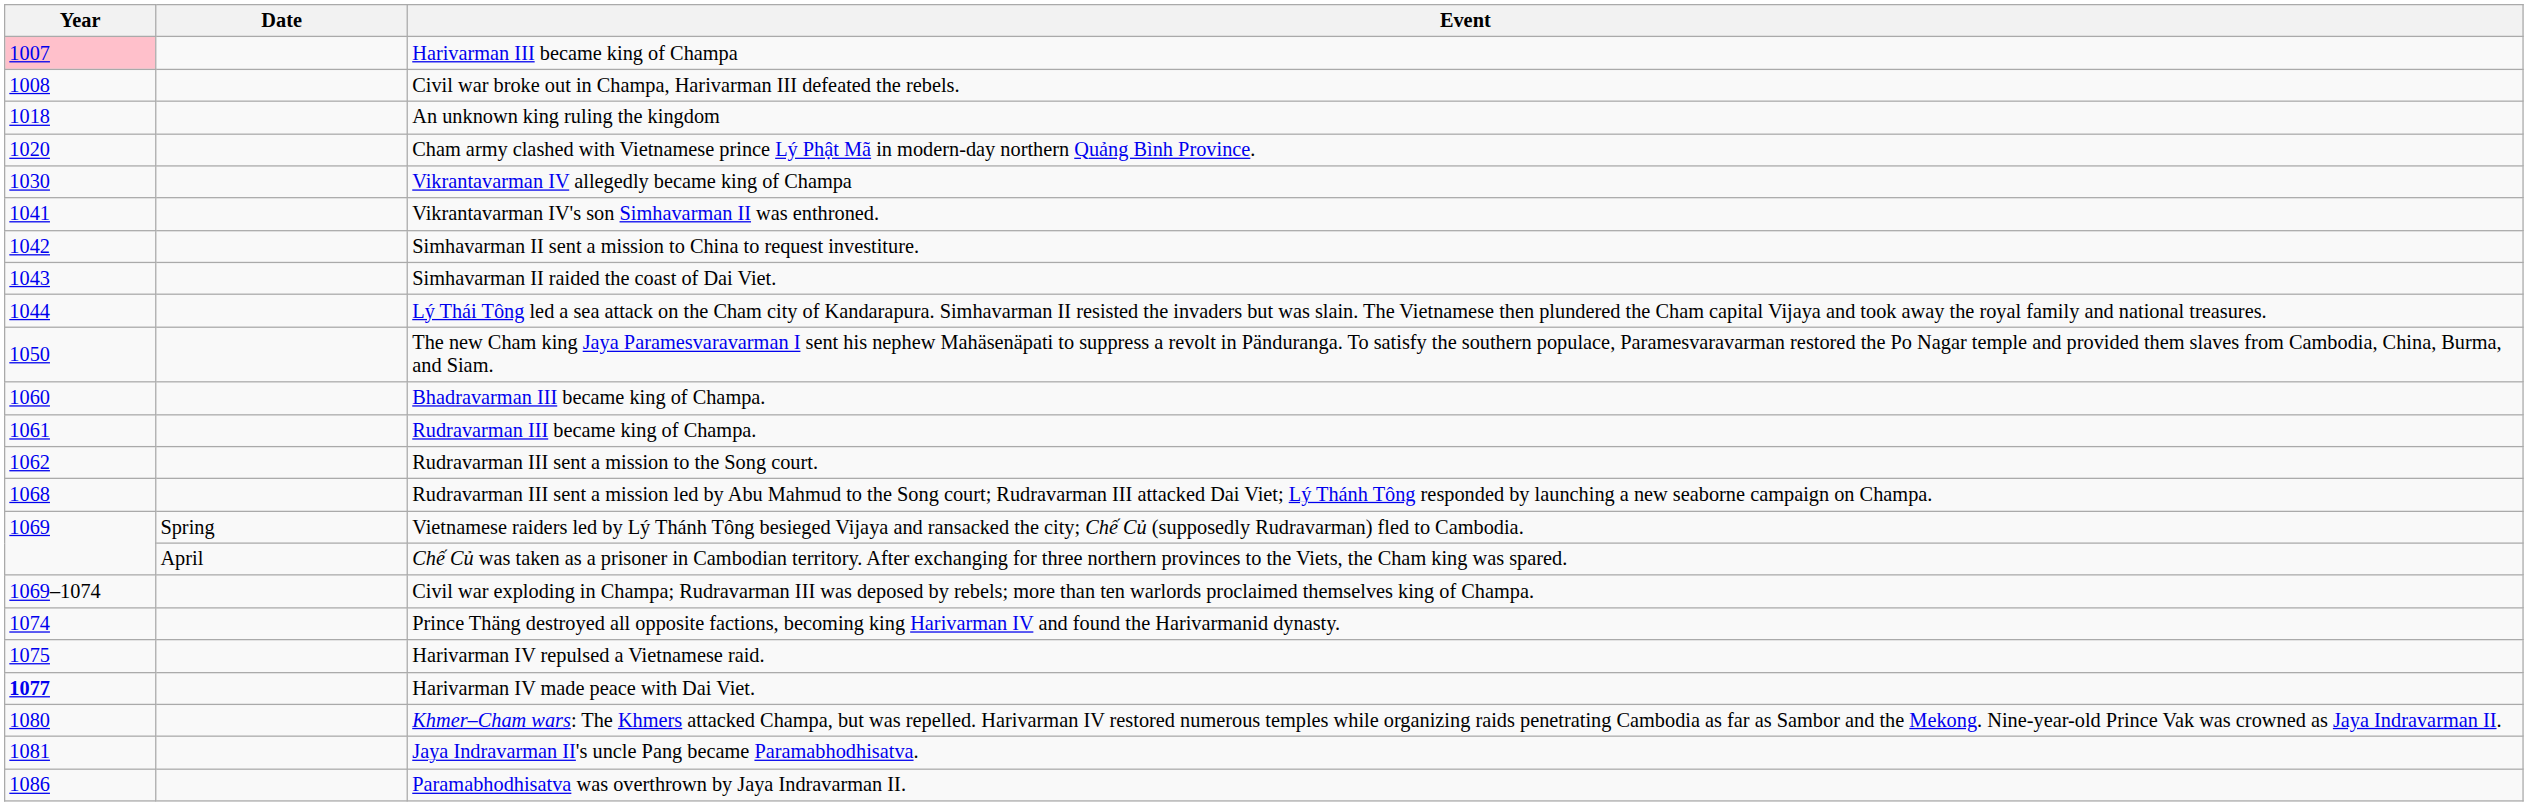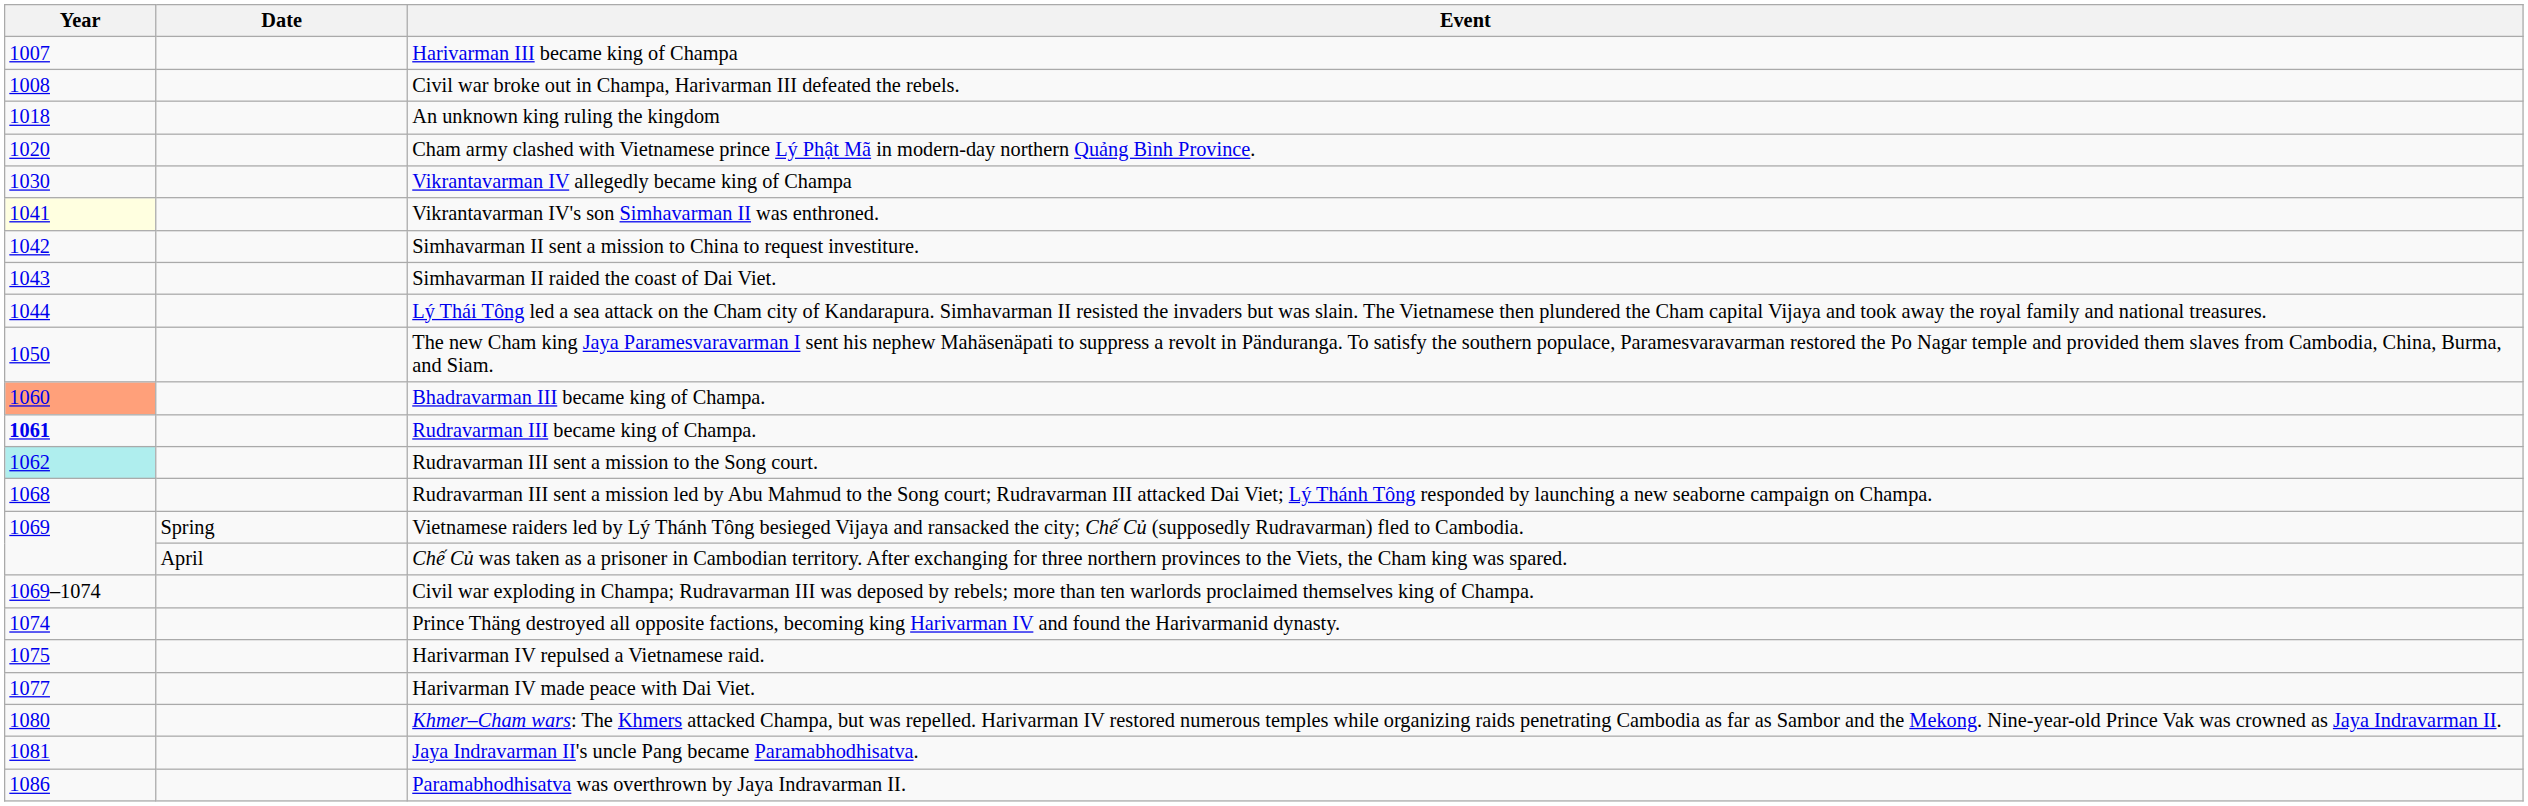Harivarman III became king of Champa | Year: pink background -> no background
Vikrantavarman IV's son Simhavarman II was enthroned. | Year: no background -> lightyellow background
Bhadravarman III became king of Champa. | Year: no background -> lightsalmon background
Rudravarman III became king of Champa. | Year: normal -> bold
Rudravarman III sent a mission to the Song court. | Year: no background -> paleturquoise background
Harivarman IV made peace with Dai Viet. | Year: bold -> normal
